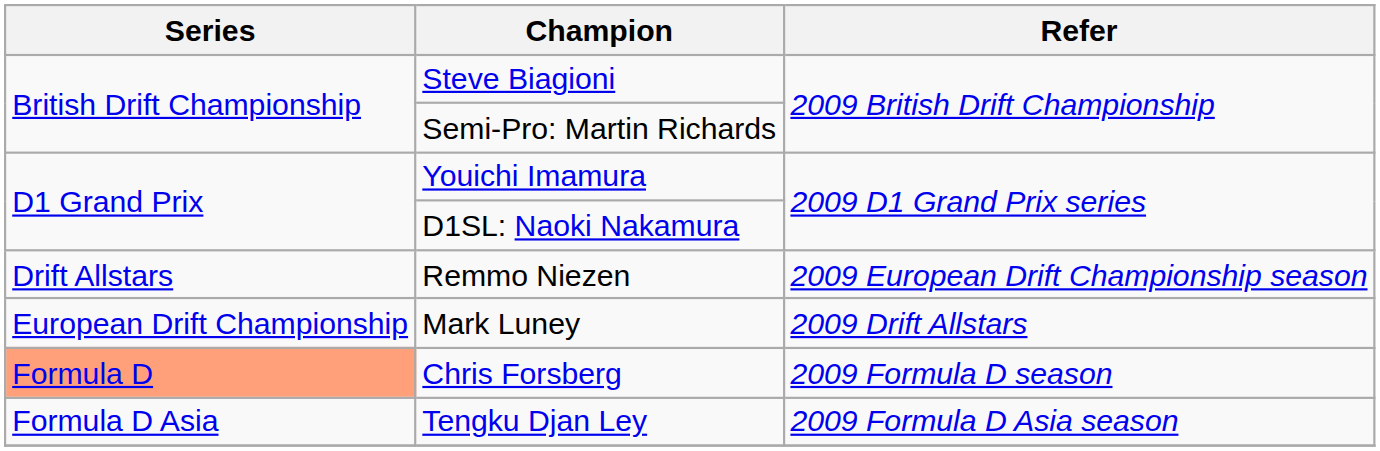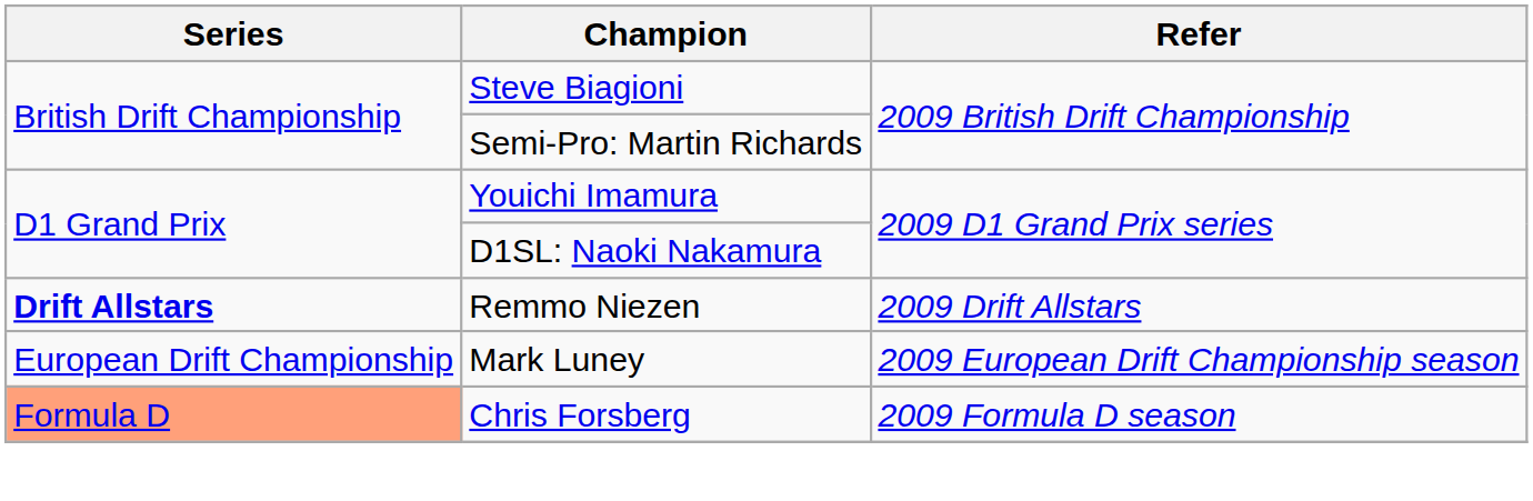Remmo Niezen | Series: normal -> bold
Remmo Niezen | Refer: 2009 European Drift Championship season -> 2009 Drift Allstars
Mark Luney | Refer: 2009 Drift Allstars -> 2009 European Drift Championship season
- row: Formula D Asia | Tengku Djan Ley | 2009 Formula D Asia season
